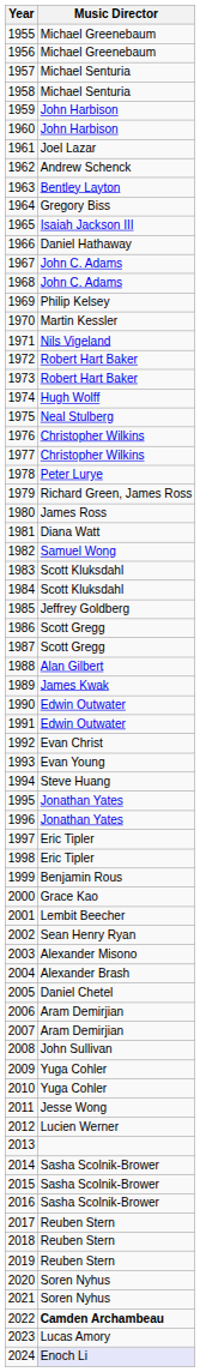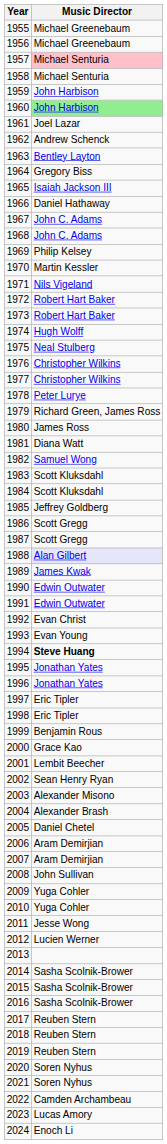1957 | Music Director: no background -> pink background
1960 | Music Director: no background -> lightgreen background
1988 | Music Director: no background -> lavender background
1994 | Music Director: normal -> bold
2022 | Music Director: bold -> normal
2024 | Music Director: lavender background -> no background
